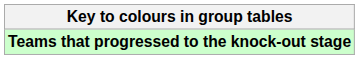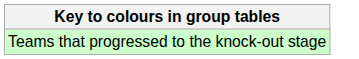row 2 | column 1: bold -> normal
